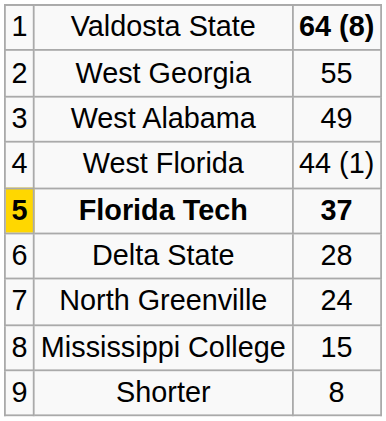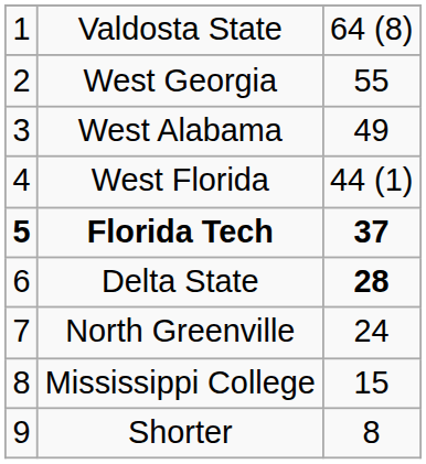Valdosta State | column 3: bold -> normal
Florida Tech | column 1: gold background -> no background
Delta State | column 3: normal -> bold
